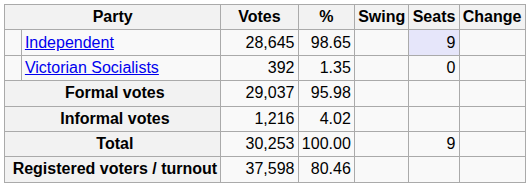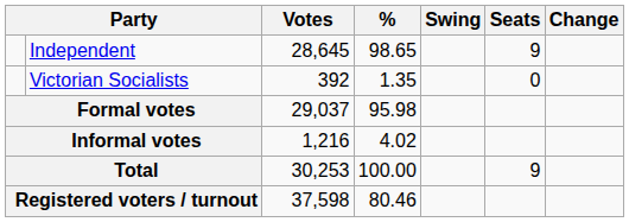Independent | Seats: lavender background -> no background
